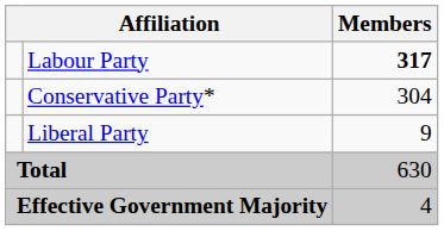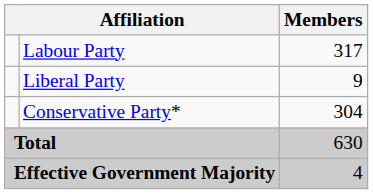Labour Party | Members: bold -> normal
rows swapped: Conservative Party* <-> Liberal Party
